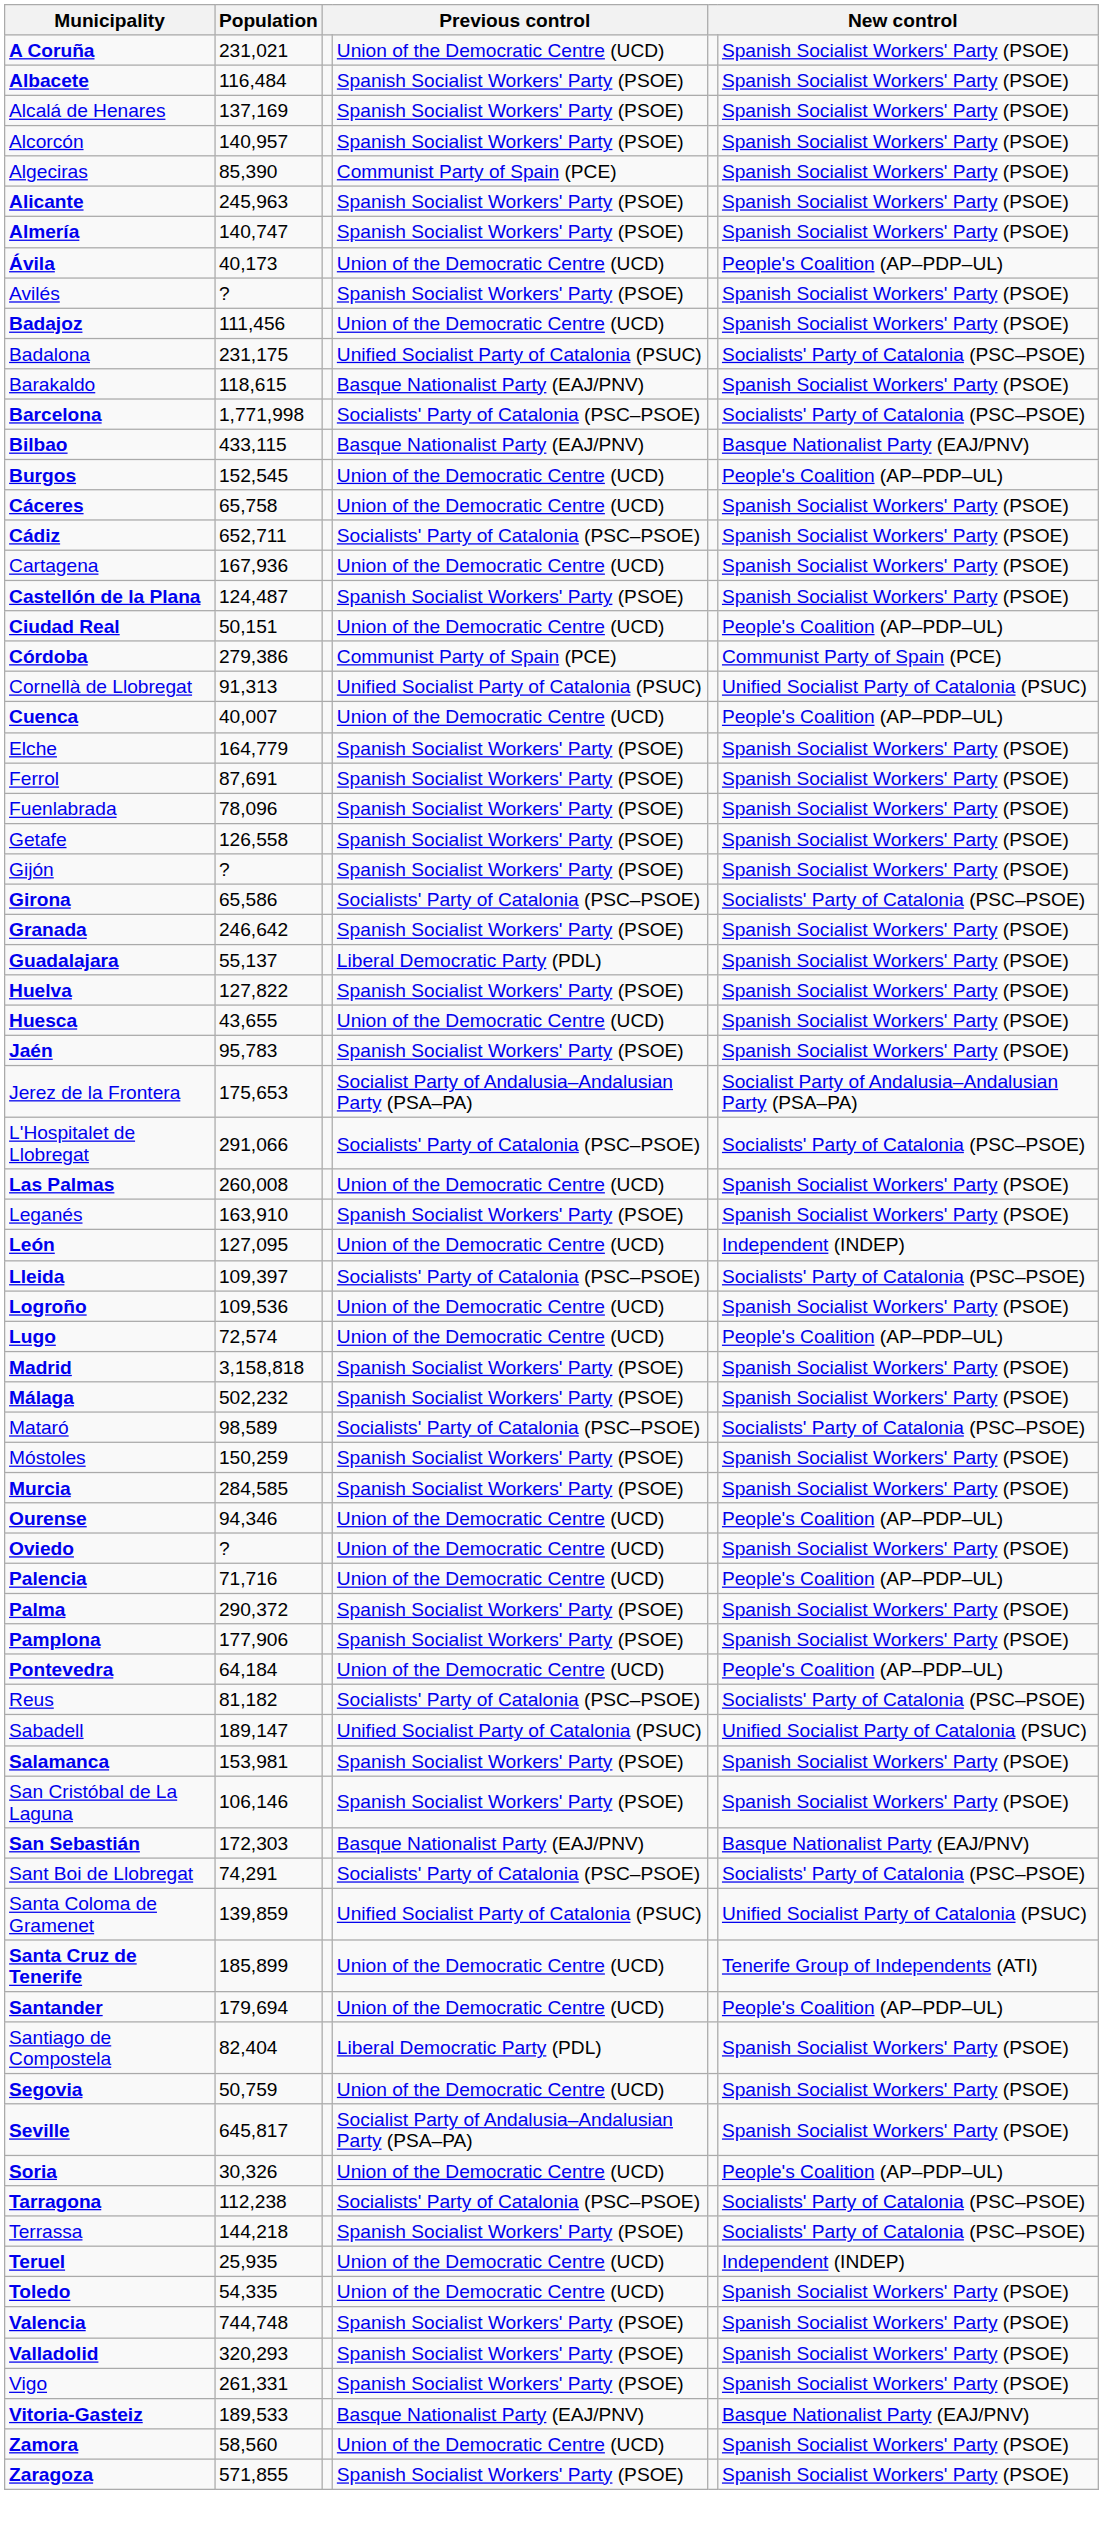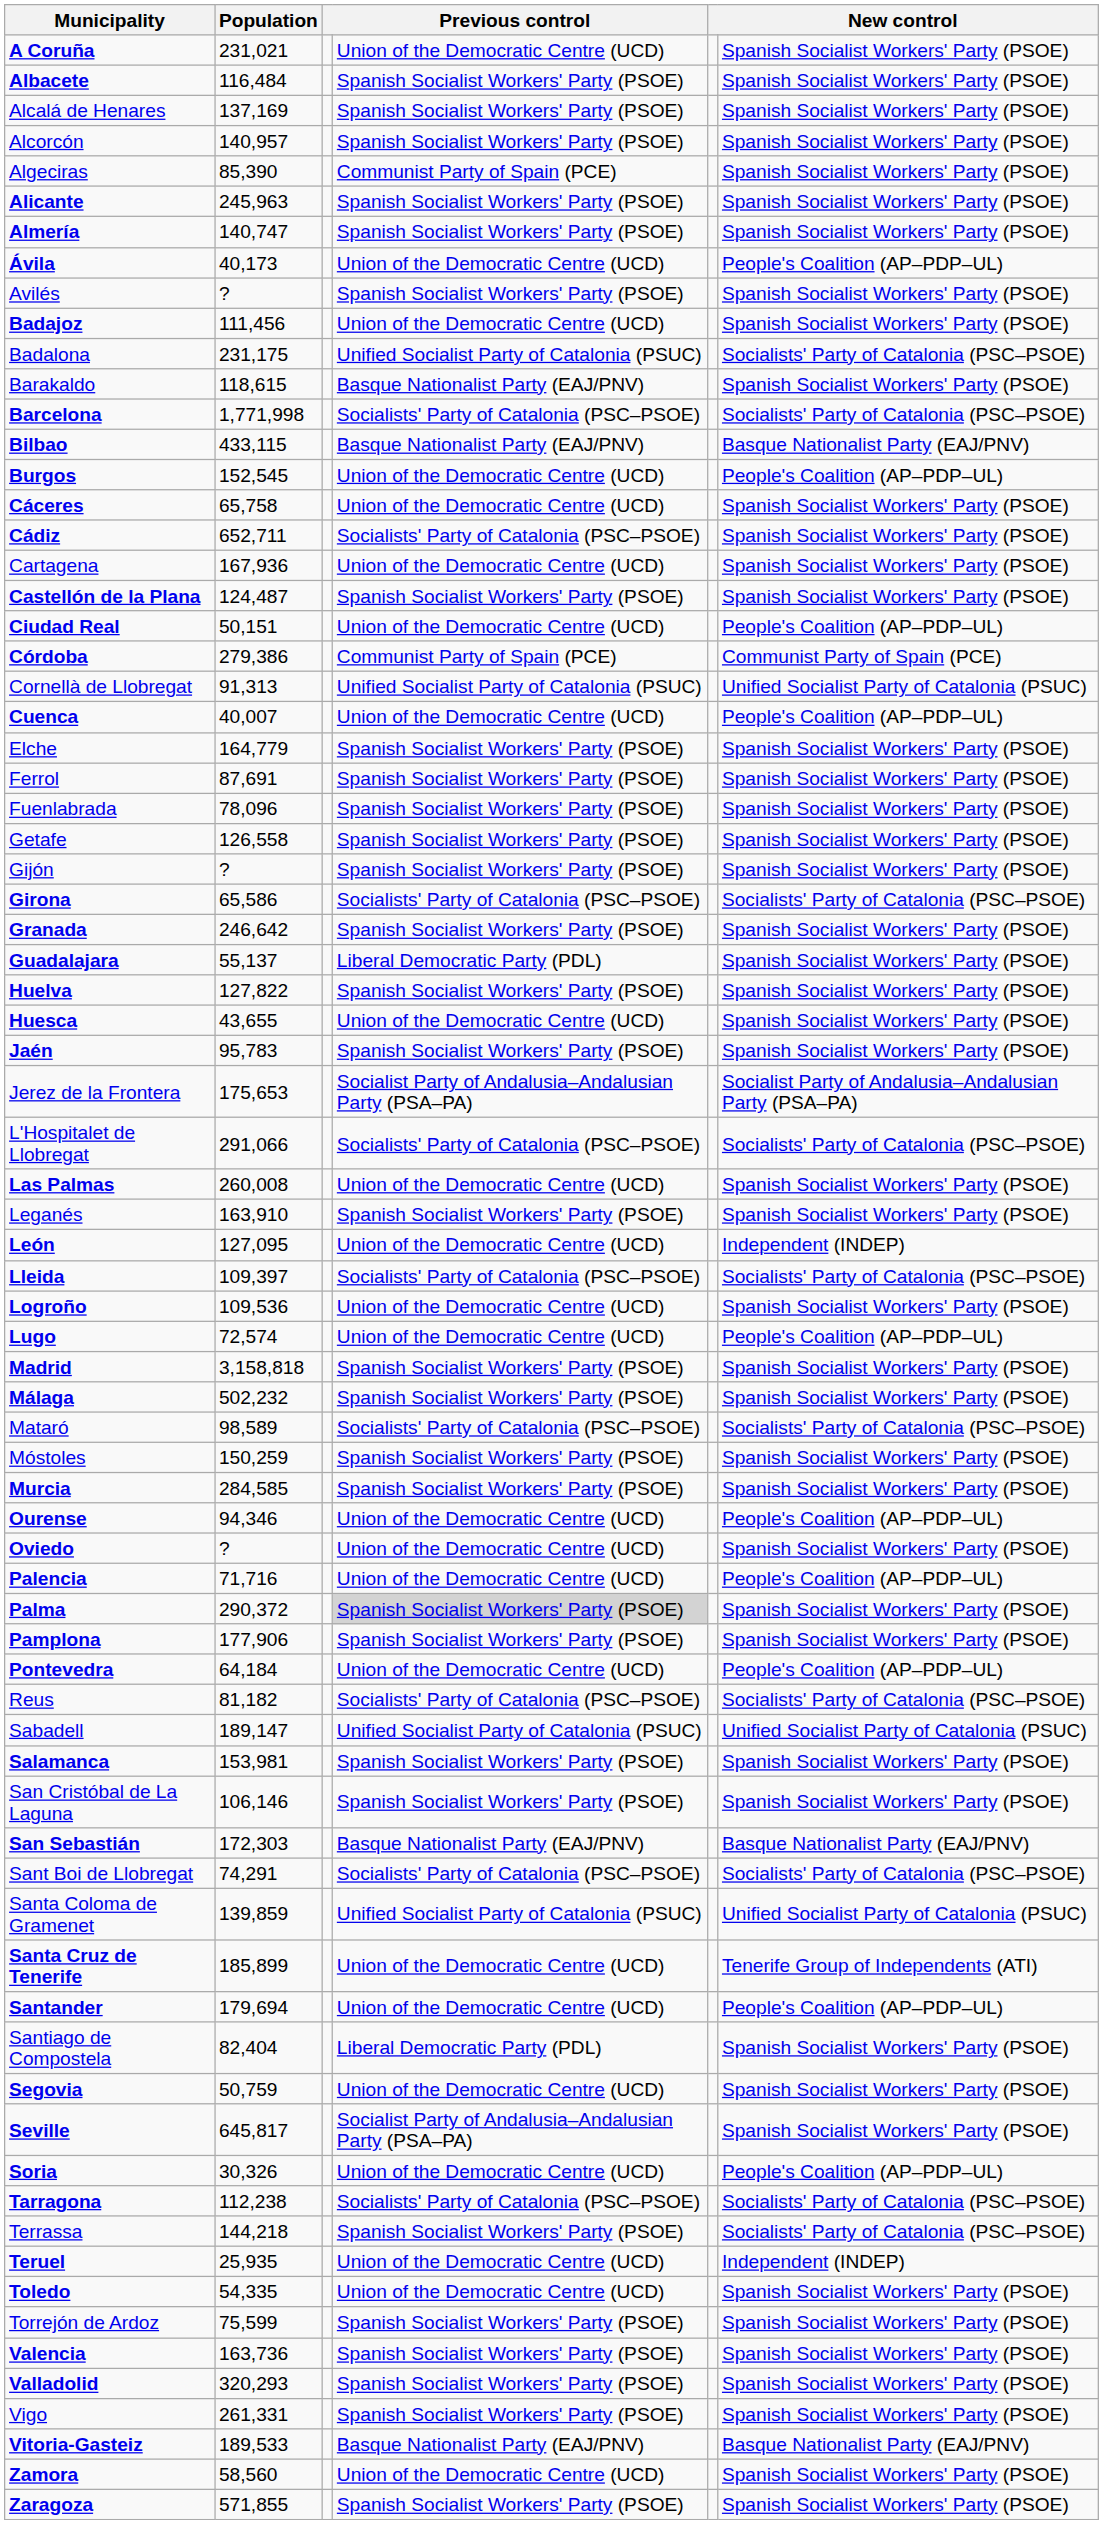Palma | column 4: no background -> lightgrey background
+ row: Torrejón de Ardoz | 75,599 | Spanish Socialist Workers' Party (PSOE) | Spanish Socialist Workers' Party (PSOE)
Valencia | Population: 744,748 -> 163,736
